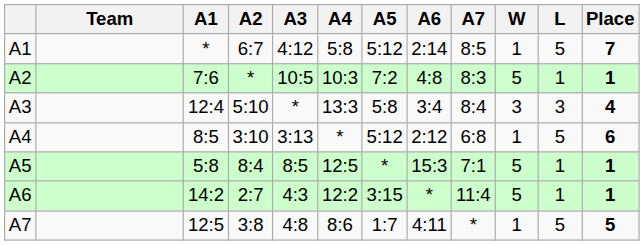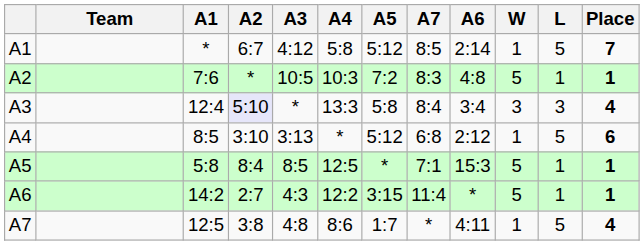columns swapped: A6 <-> A7
row 4 | A2: no background -> lavender background
row 8 | Place: 5 -> 4
